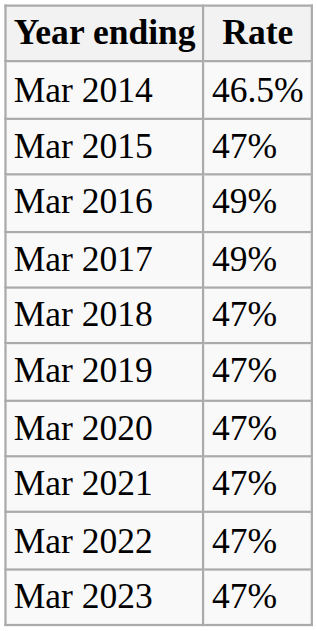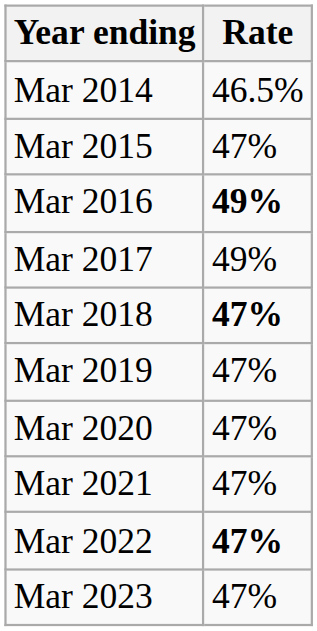Mar 2016 | Rate: normal -> bold
Mar 2018 | Rate: normal -> bold
Mar 2022 | Rate: normal -> bold
